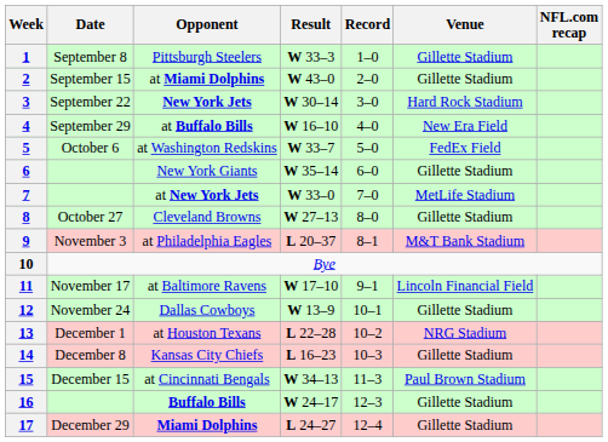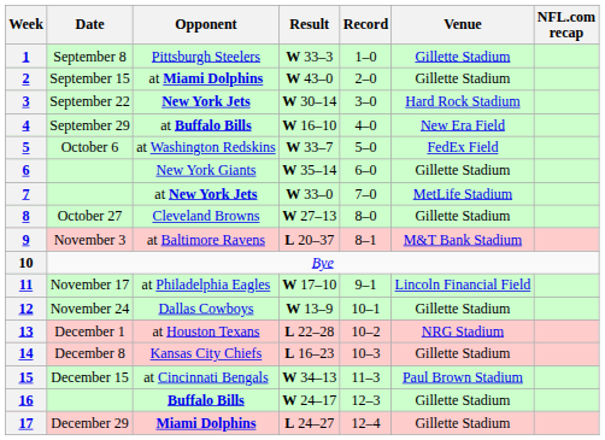9 | Opponent: at Philadelphia Eagles -> at Baltimore Ravens
11 | Opponent: at Baltimore Ravens -> at Philadelphia Eagles
